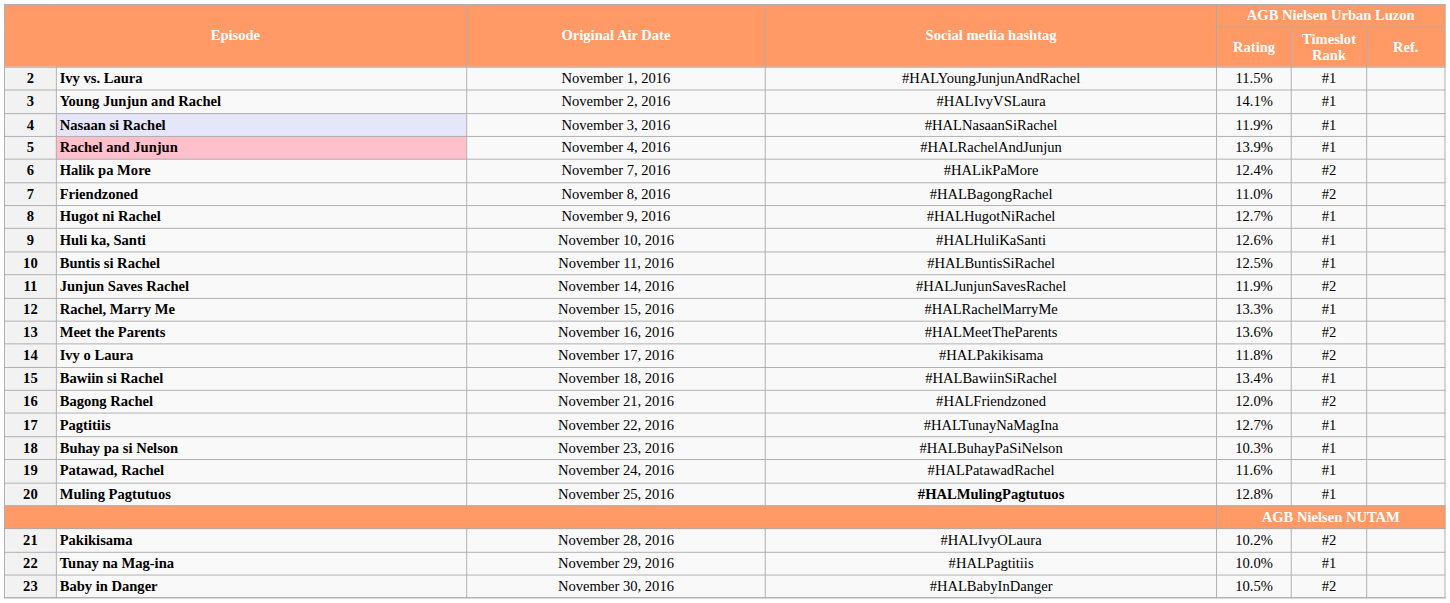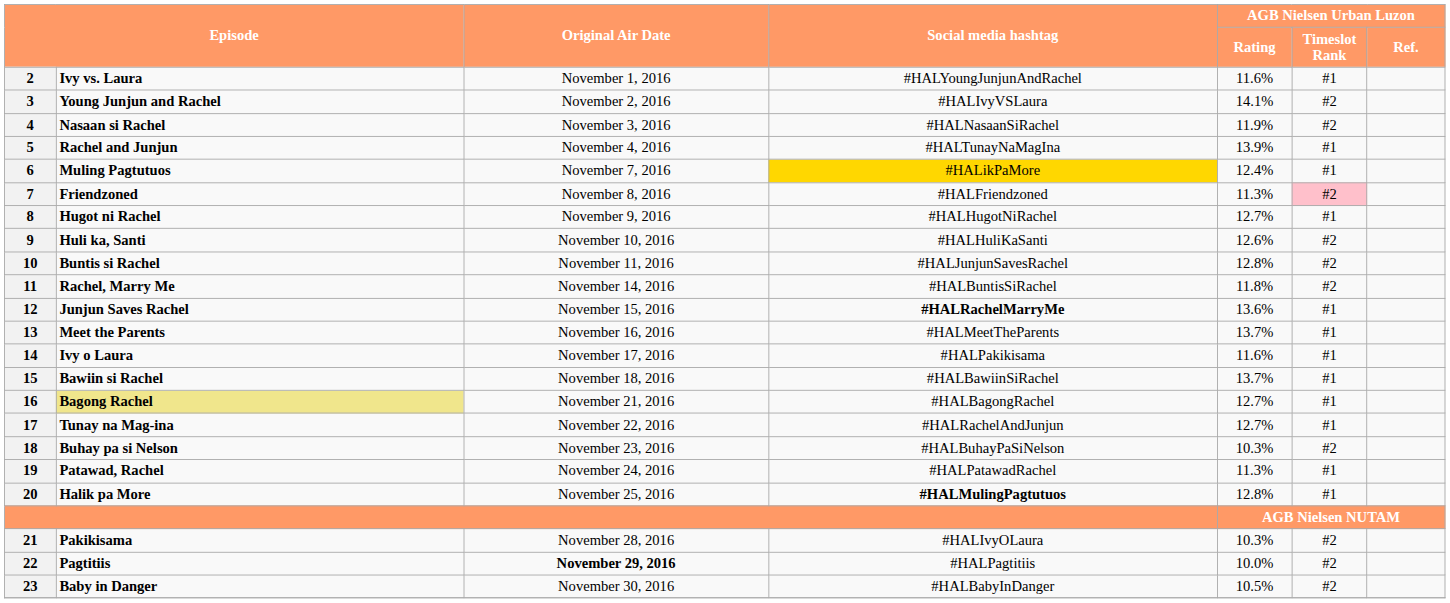2 | AGB Nielsen Urban Luzon / Rating: 11.5% -> 11.6%
3 | AGB Nielsen Urban Luzon / Timeslot Rank: #1 -> #2
4 | column 2: lavender background -> no background
4 | AGB Nielsen Urban Luzon / Timeslot Rank: #1 -> #2
5 | column 2: pink background -> no background
5 | Social media hashtag: #HALRachelAndJunjun -> #HALTunayNaMagIna
6 | column 2: Halik pa More -> Muling Pagtutuos
6 | Social media hashtag: no background -> gold background
6 | AGB Nielsen Urban Luzon / Timeslot Rank: #2 -> #1
7 | Social media hashtag: #HALBagongRachel -> #HALFriendzoned
7 | AGB Nielsen Urban Luzon / Rating: 11.0% -> 11.3%
7 | AGB Nielsen Urban Luzon / Timeslot Rank: no background -> pink background
9 | AGB Nielsen Urban Luzon / Timeslot Rank: #1 -> #2
10 | Social media hashtag: #HALBuntisSiRachel -> #HALJunjunSavesRachel
10 | AGB Nielsen Urban Luzon / Rating: 12.5% -> 12.8%
10 | AGB Nielsen Urban Luzon / Timeslot Rank: #1 -> #2
11 | column 2: Junjun Saves Rachel -> Rachel, Marry Me
11 | Social media hashtag: #HALJunjunSavesRachel -> #HALBuntisSiRachel
11 | AGB Nielsen Urban Luzon / Rating: 11.9% -> 11.8%
12 | column 2: Rachel, Marry Me -> Junjun Saves Rachel
12 | Social media hashtag: normal -> bold
12 | AGB Nielsen Urban Luzon / Rating: 13.3% -> 13.6%
13 | AGB Nielsen Urban Luzon / Rating: 13.6% -> 13.7%
13 | AGB Nielsen Urban Luzon / Timeslot Rank: #2 -> #1
14 | AGB Nielsen Urban Luzon / Rating: 11.8% -> 11.6%
14 | AGB Nielsen Urban Luzon / Timeslot Rank: #2 -> #1
15 | AGB Nielsen Urban Luzon / Rating: 13.4% -> 13.7%
16 | column 2: no background -> khaki background
16 | Social media hashtag: #HALFriendzoned -> #HALBagongRachel
16 | AGB Nielsen Urban Luzon / Rating: 12.0% -> 12.7%
16 | AGB Nielsen Urban Luzon / Timeslot Rank: #2 -> #1
17 | column 2: Pagtitiis -> Tunay na Mag-ina
17 | Social media hashtag: #HALTunayNaMagIna -> #HALRachelAndJunjun
18 | AGB Nielsen Urban Luzon / Timeslot Rank: #1 -> #2
19 | AGB Nielsen Urban Luzon / Rating: 11.6% -> 11.3%
20 | column 2: Muling Pagtutuos -> Halik pa More
21 | AGB Nielsen Urban Luzon / Rating: 10.2% -> 10.3%
22 | column 2: Tunay na Mag-ina -> Pagtitiis
22 | Original Air Date: normal -> bold
22 | AGB Nielsen Urban Luzon / Timeslot Rank: #1 -> #2
